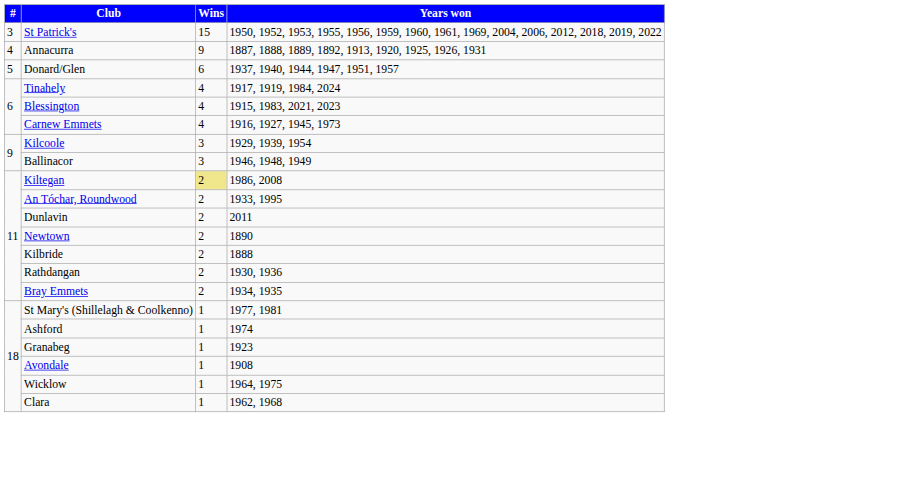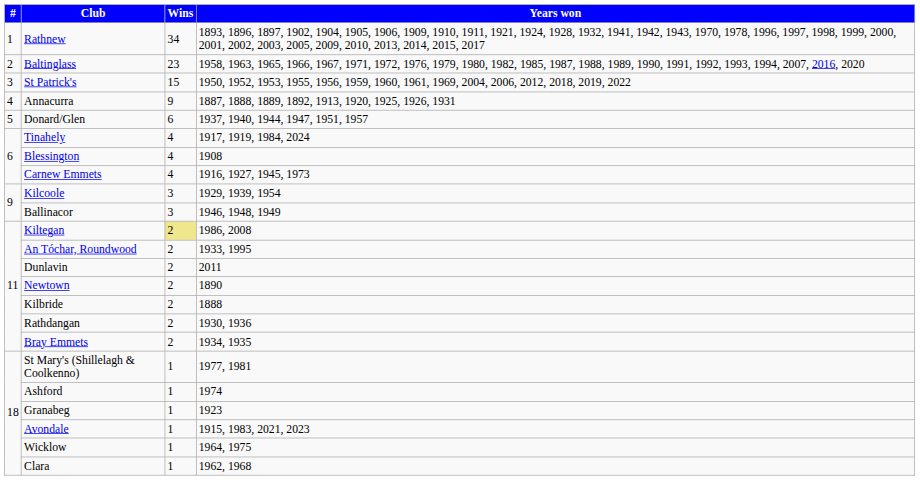+ row: 1 | Rathnew | 34 | 1893, 1896, 1897, 1902, 1904, 1905, 1906, 1909, 1910, 1911, 1921, 1924, 1928, 1932, 1941, 1942, 1943, 1970, 1978, 1996, 1997, 1998, 1999, 2000, 2001, 2002, 2003, 2005, 2009, 2010, 2013, 2014, 2015, 2017
+ row: 2 | Baltinglass | 23 | 1958, 1963, 1965, 1966, 1967, 1971, 1972, 1976, 1979, 1980, 1982, 1985, 1987, 1988, 1989, 1990, 1991, 1992, 1993, 1994, 2007, 2016, 2020
Blessington | Years won: 1915, 1983, 2021, 2023 -> 1908
Avondale | Years won: 1908 -> 1915, 1983, 2021, 2023
